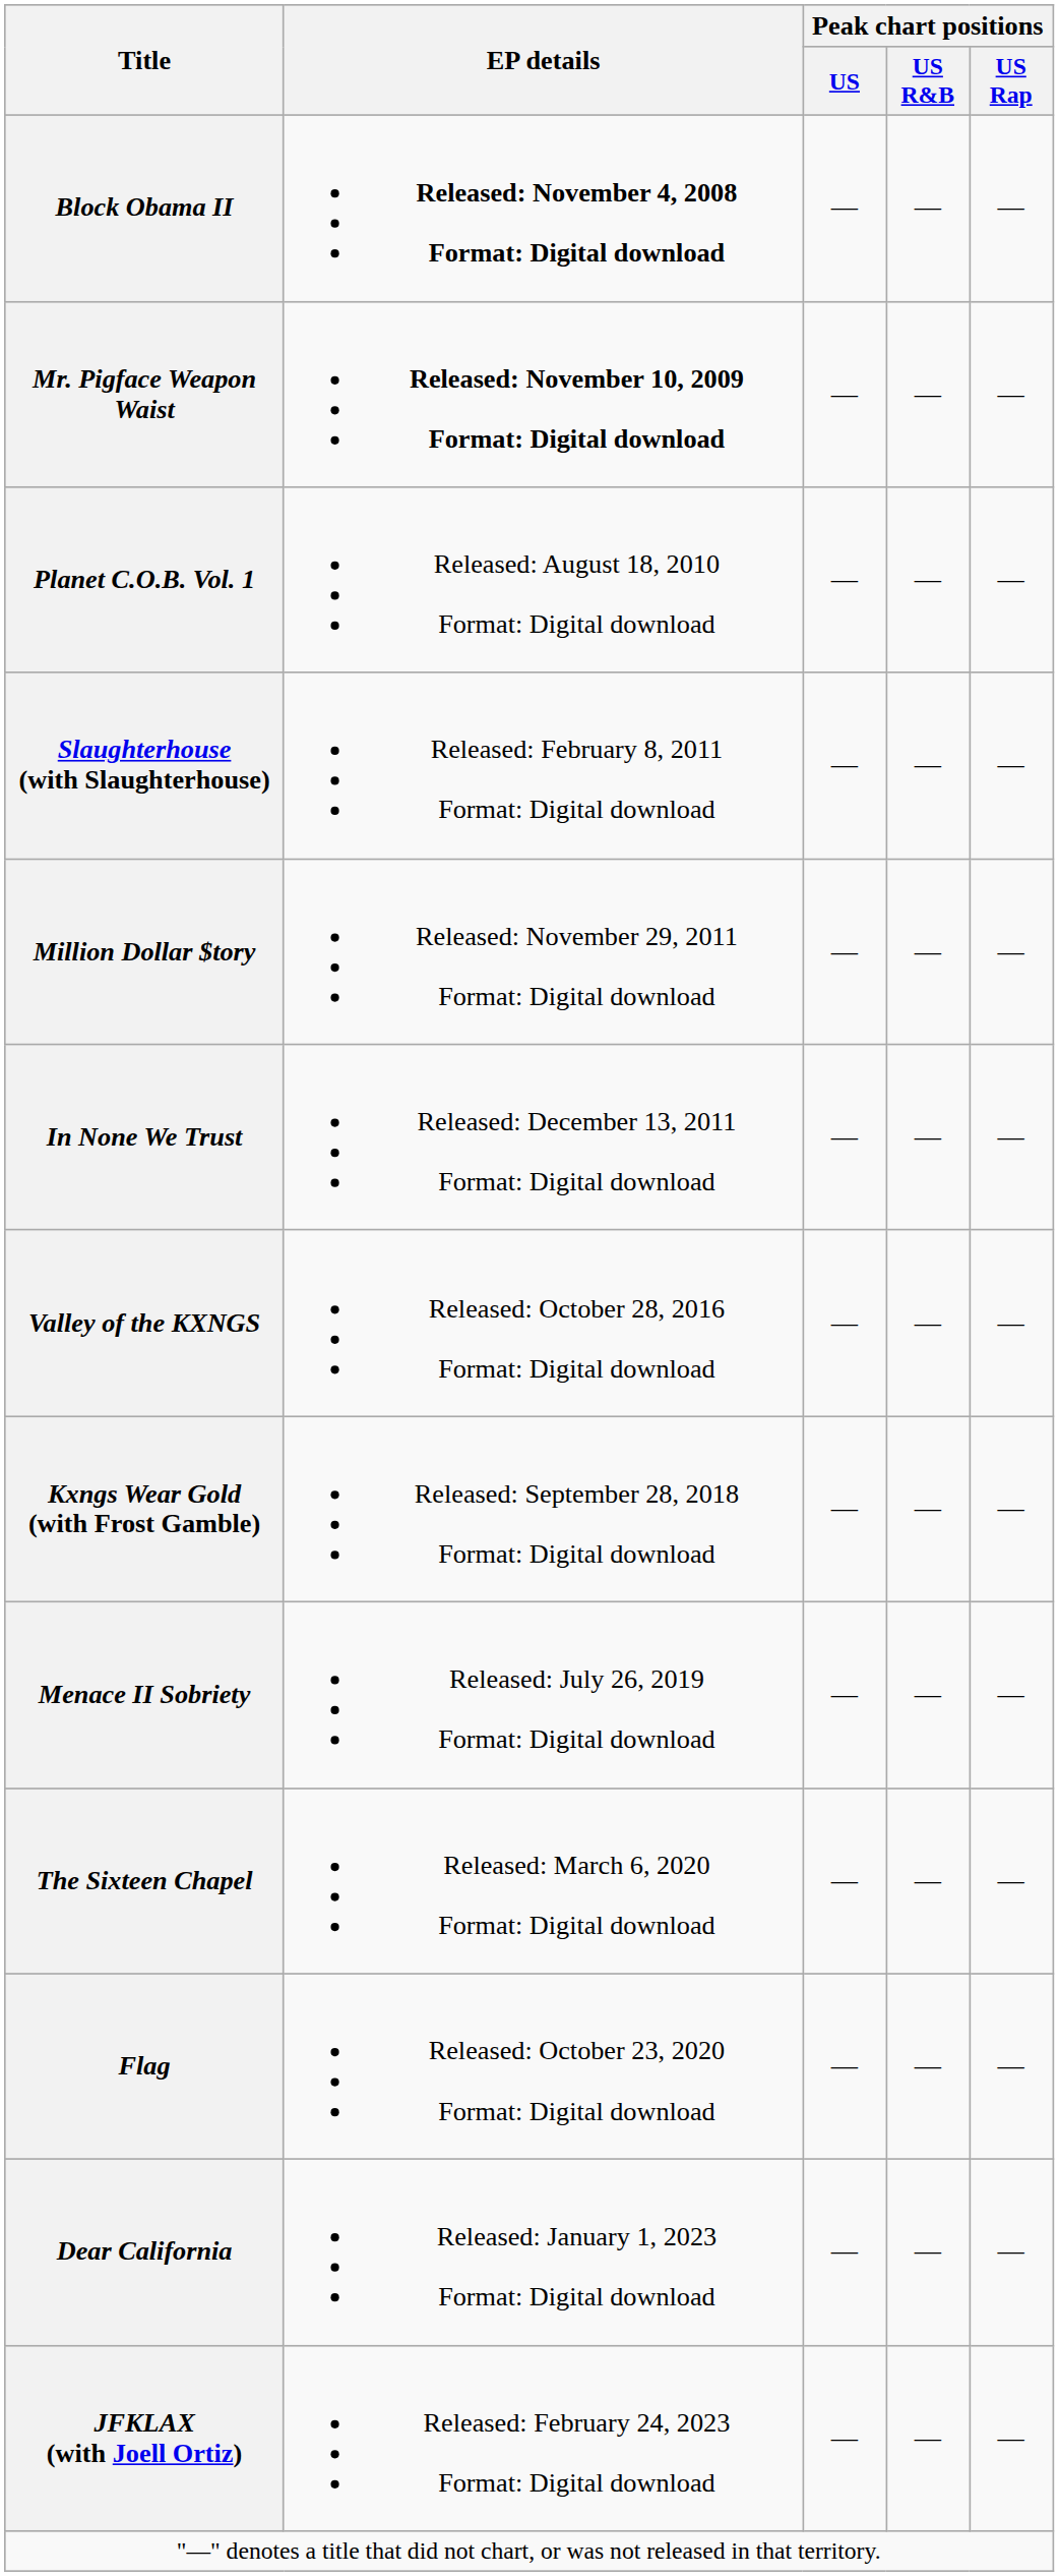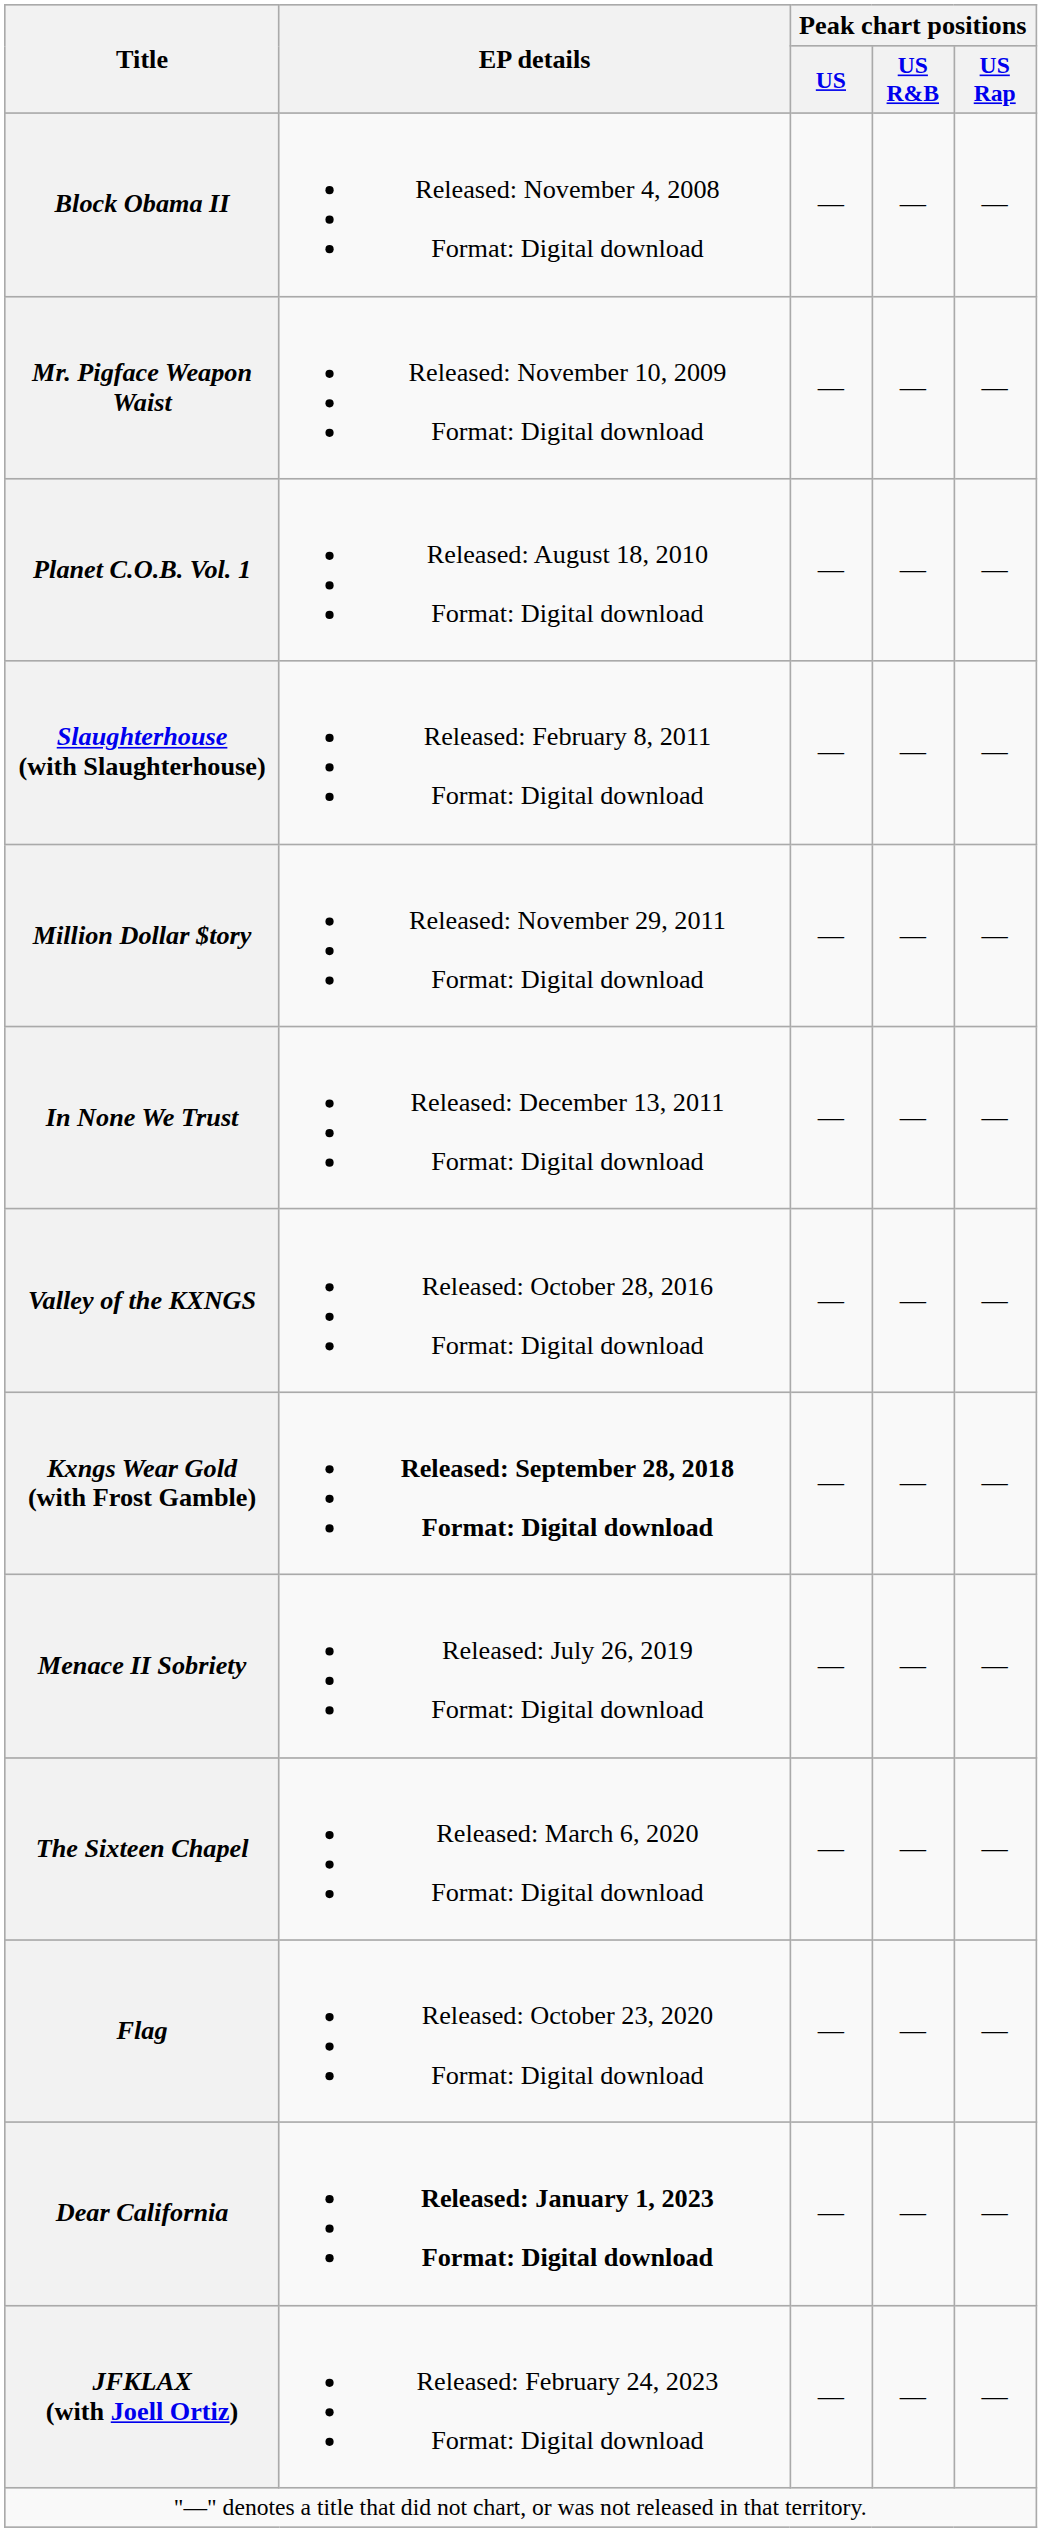Block Obama II | EP details: bold -> normal
Mr. Pigface Weapon Waist | EP details: bold -> normal
Kxngs Wear Gold (with Frost Gamble) | EP details: normal -> bold
Dear California | EP details: normal -> bold
